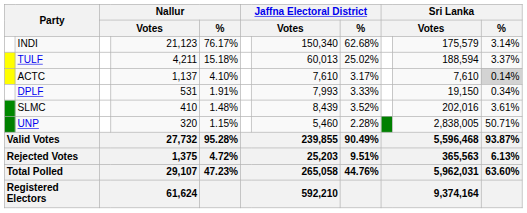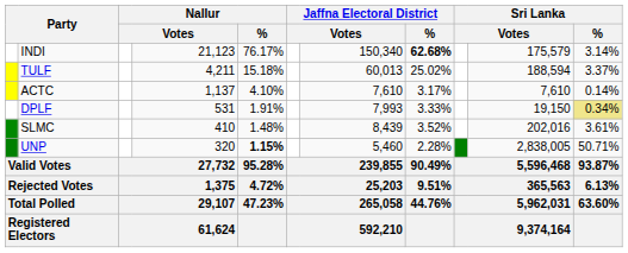INDI | Jaffna Electoral District / %: normal -> bold
ACTC | Sri Lanka / %: lightgrey background -> no background
DPLF | Sri Lanka / %: no background -> khaki background
UNP | Nallur / %: normal -> bold
